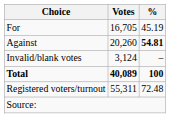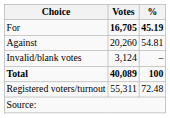For | Votes: normal -> bold
For | %: normal -> bold
Against | %: bold -> normal
